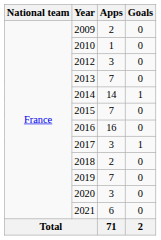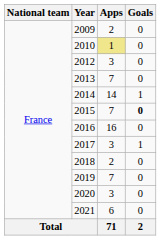2010 | Apps: no background -> khaki background
2015 | Goals: normal -> bold
